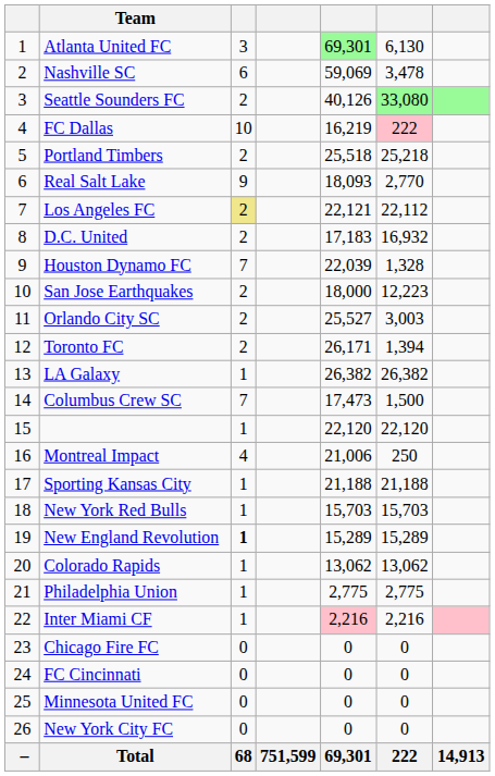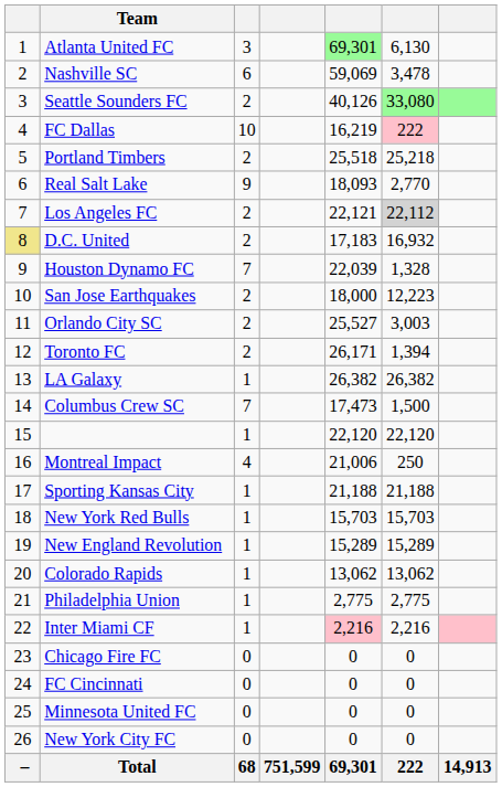Los Angeles FC | column 3: khaki background -> no background
Los Angeles FC | column 6: no background -> lightgrey background
D.C. United | column 1: no background -> khaki background
New England Revolution | column 3: bold -> normal
